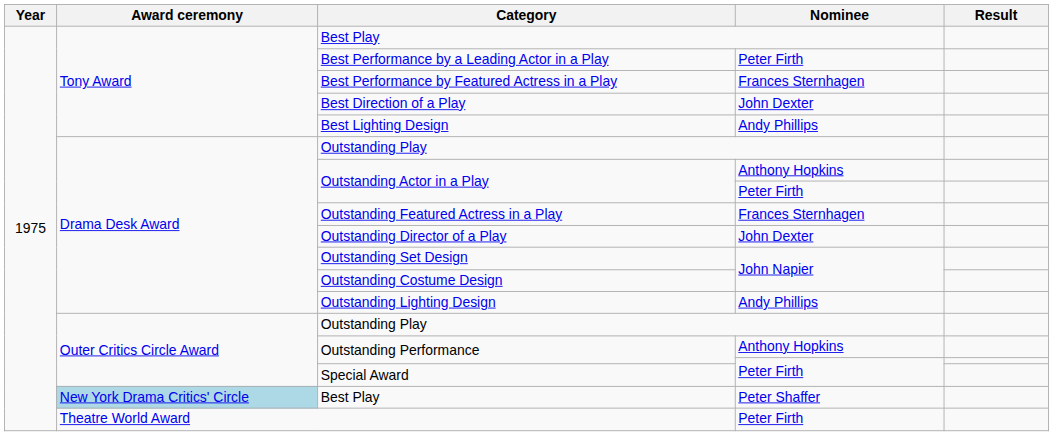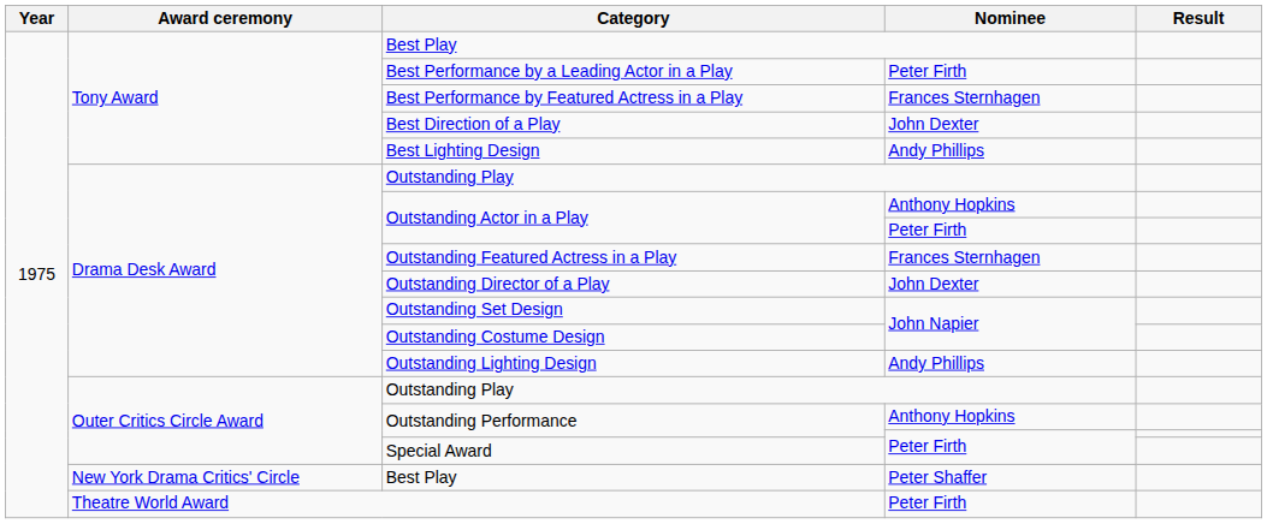Best Play / Peter Shaffer | Award ceremony: lightblue background -> no background
